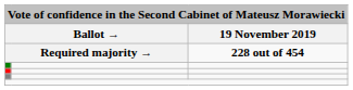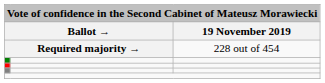Required majority → | 19 November 2019: bold -> normal
